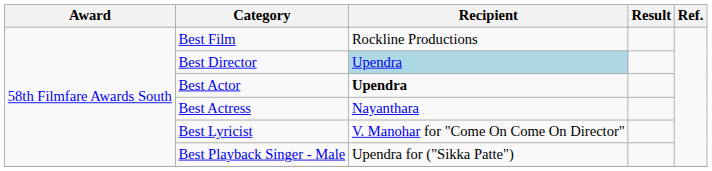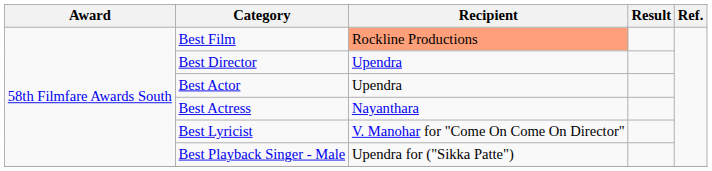Best Film | Recipient: no background -> lightsalmon background
Best Director | Recipient: lightblue background -> no background
Best Actor | Recipient: bold -> normal
